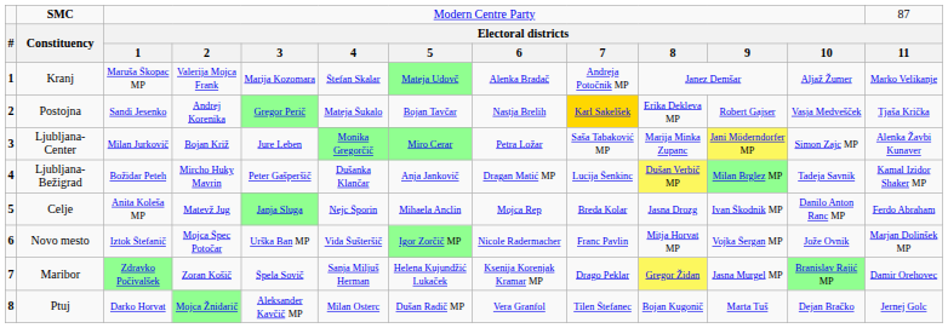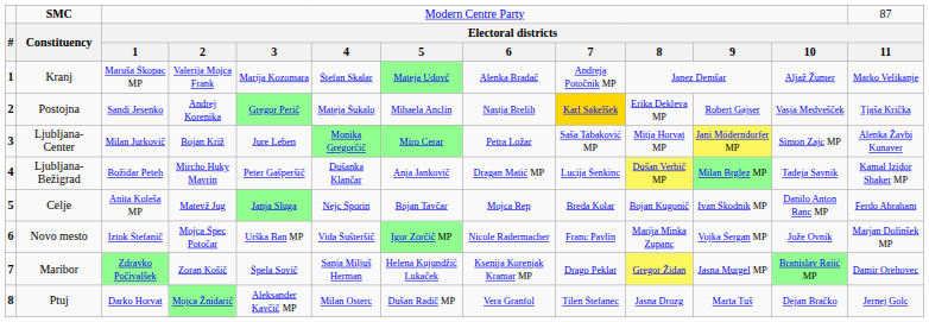Postojna | column 7: Bojan Tavčar -> Mihaela Anclin
Ljubljana-Center | column 10: Marija Minka Zupanc -> Mitja Horvat MP
Celje | column 7: Mihaela Anclin -> Bojan Tavčar
Celje | column 10: Jasna Drozg -> Bojan Kugonič
Novo mesto | column 10: Mitja Horvat MP -> Marija Minka Zupanc
Ptuj | column 10: Bojan Kugonič -> Jasna Drozg
